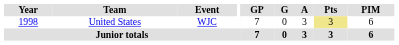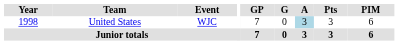United States | A: no background -> lightblue background
United States | Pts: khaki background -> no background
